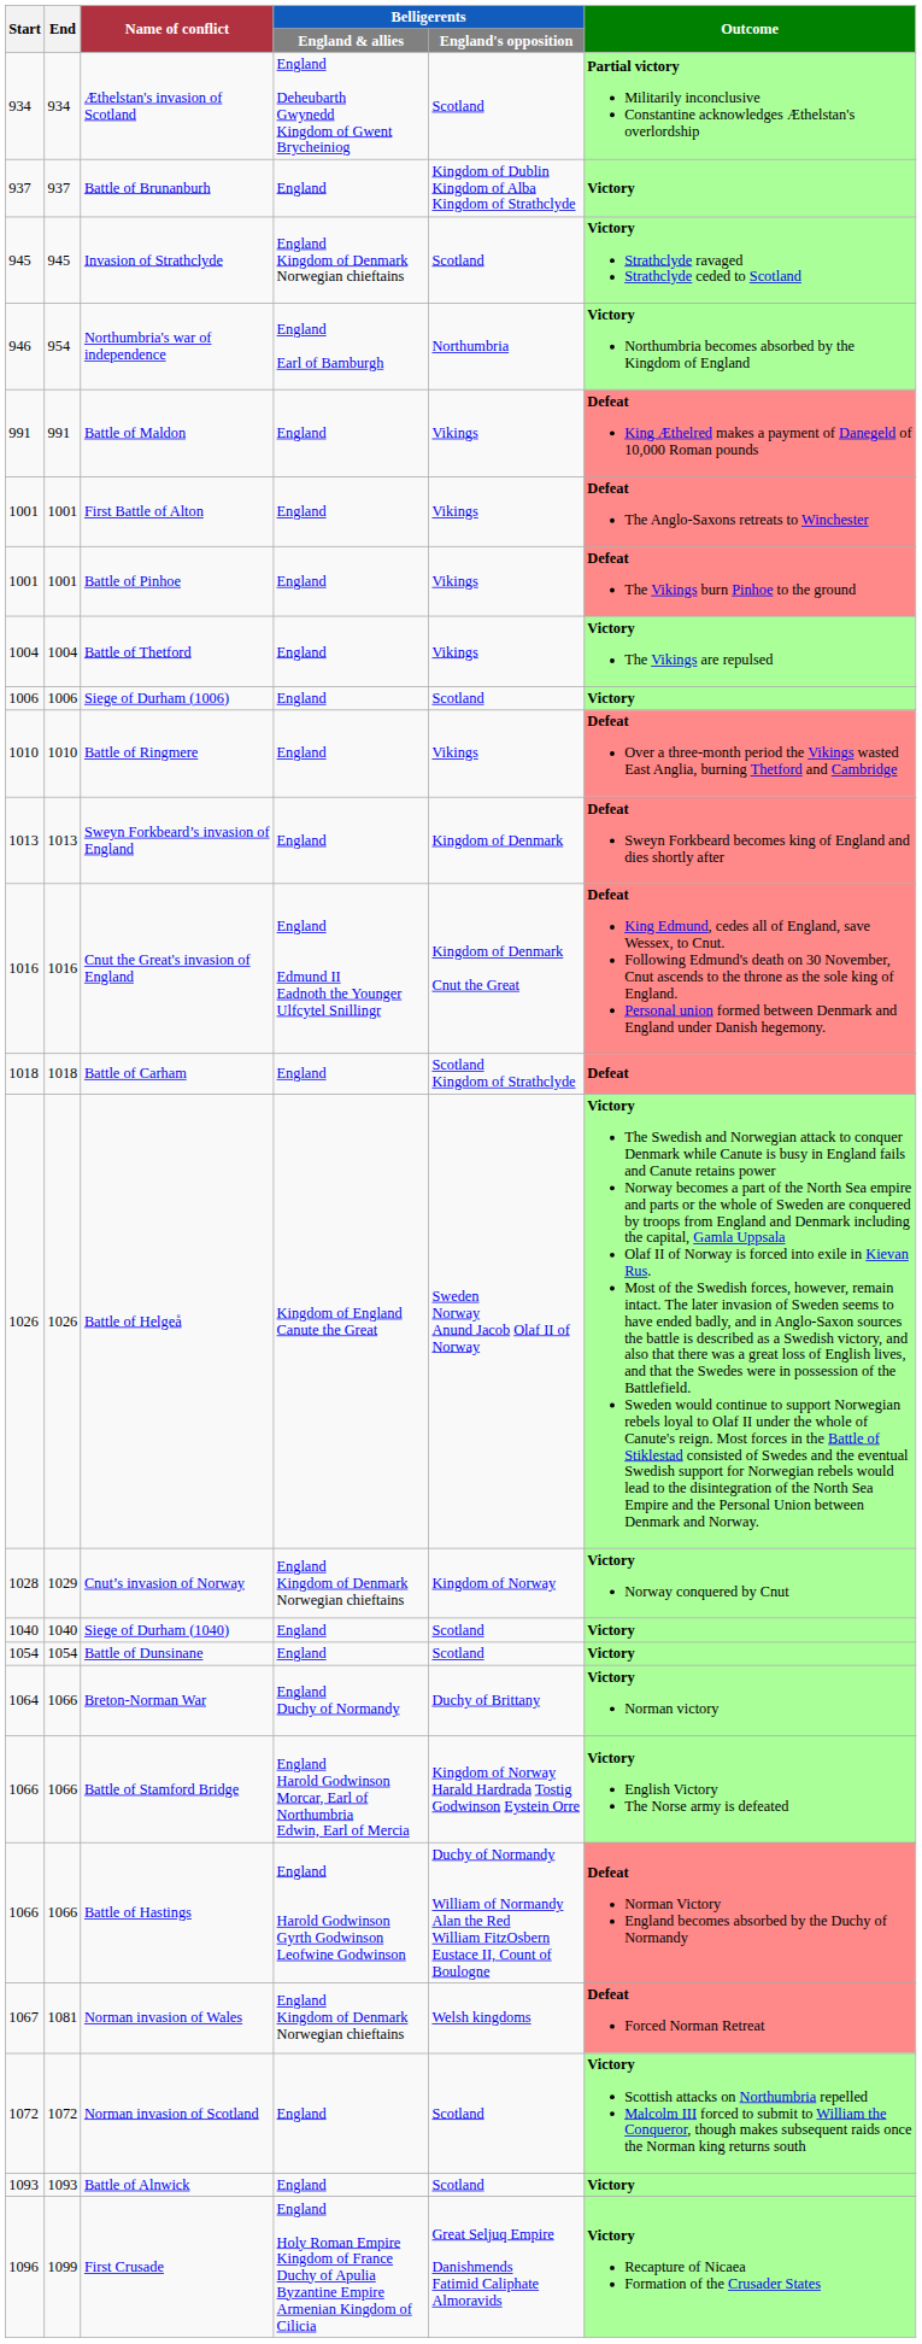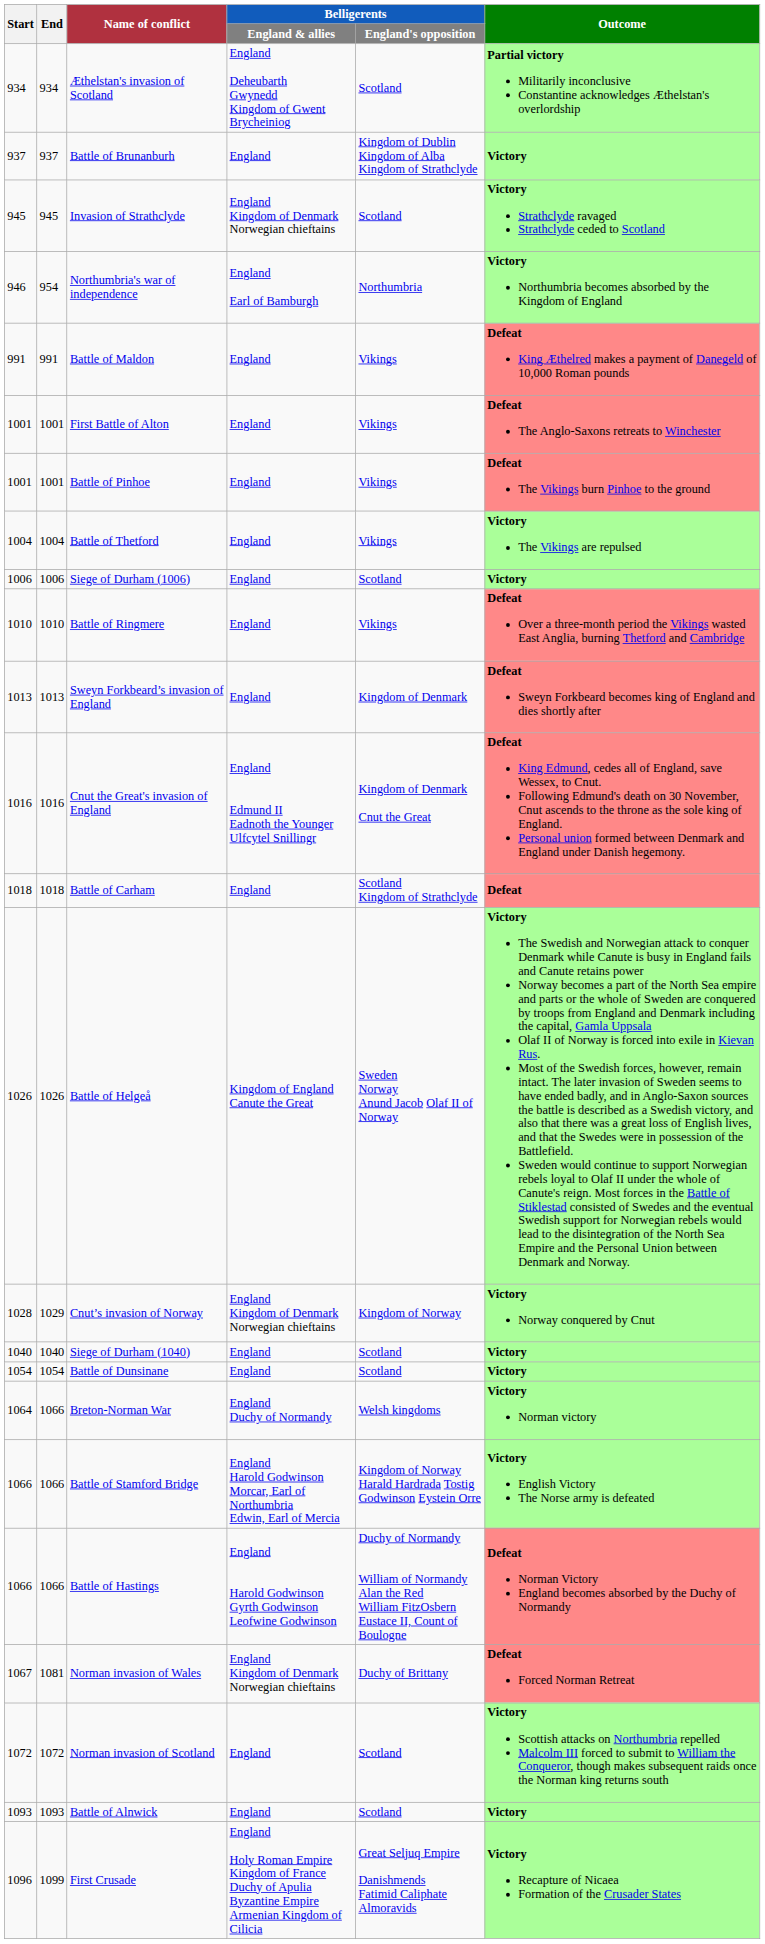Breton-Norman War | Belligerents / England's opposition: Duchy of Brittany -> Welsh kingdoms
Norman invasion of Wales | Belligerents / England's opposition: Welsh kingdoms -> Duchy of Brittany
